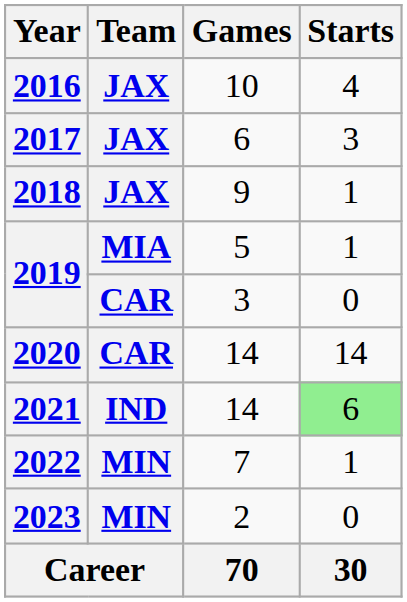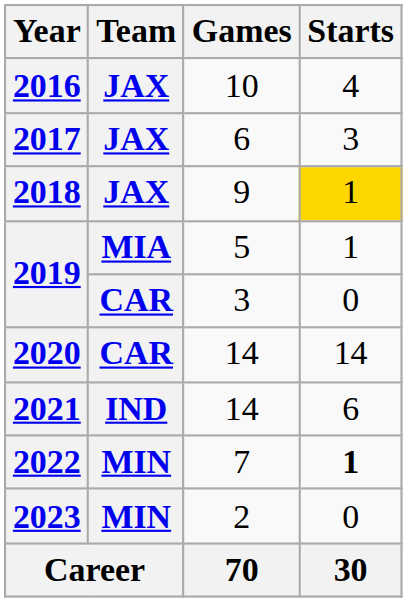2018 | Starts: no background -> gold background
2021 | Starts: lightgreen background -> no background
2022 | Starts: normal -> bold
